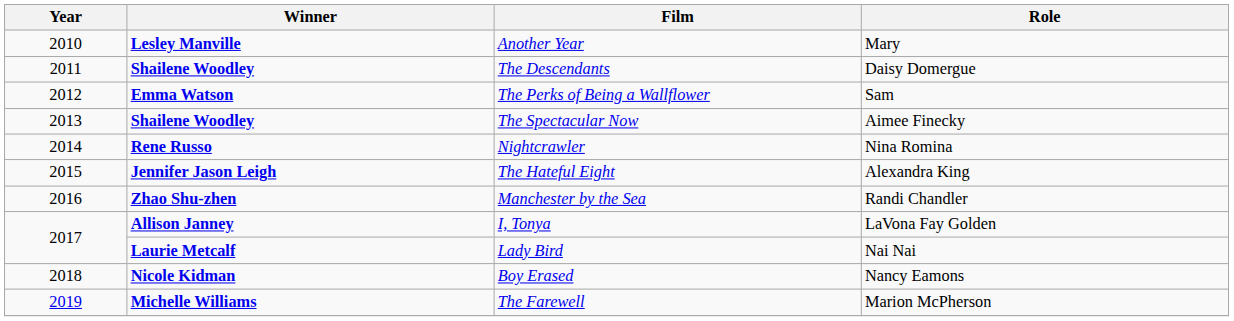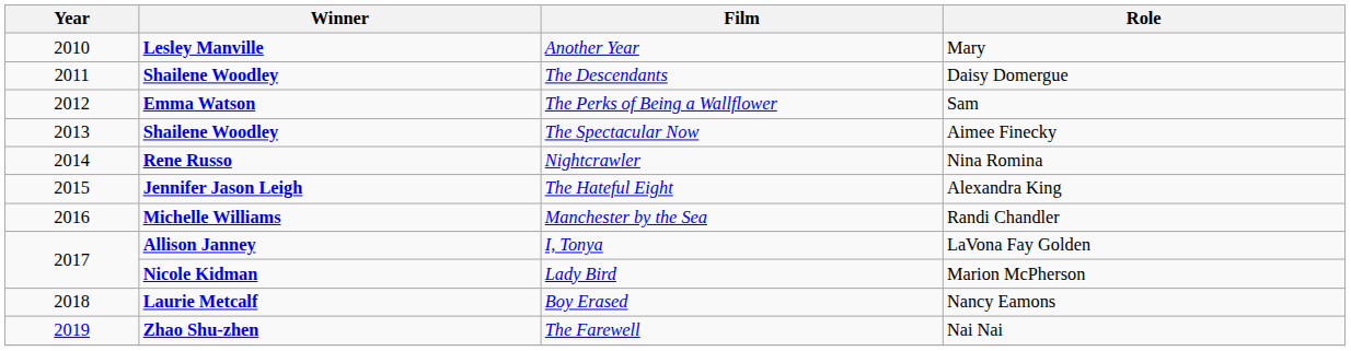Manchester by the Sea | Winner: Zhao Shu-zhen -> Michelle Williams
Lady Bird | Winner: Laurie Metcalf -> Nicole Kidman
Lady Bird | Role: Nai Nai -> Marion McPherson
Boy Erased | Winner: Nicole Kidman -> Laurie Metcalf
The Farewell | Winner: Michelle Williams -> Zhao Shu-zhen
The Farewell | Role: Marion McPherson -> Nai Nai
